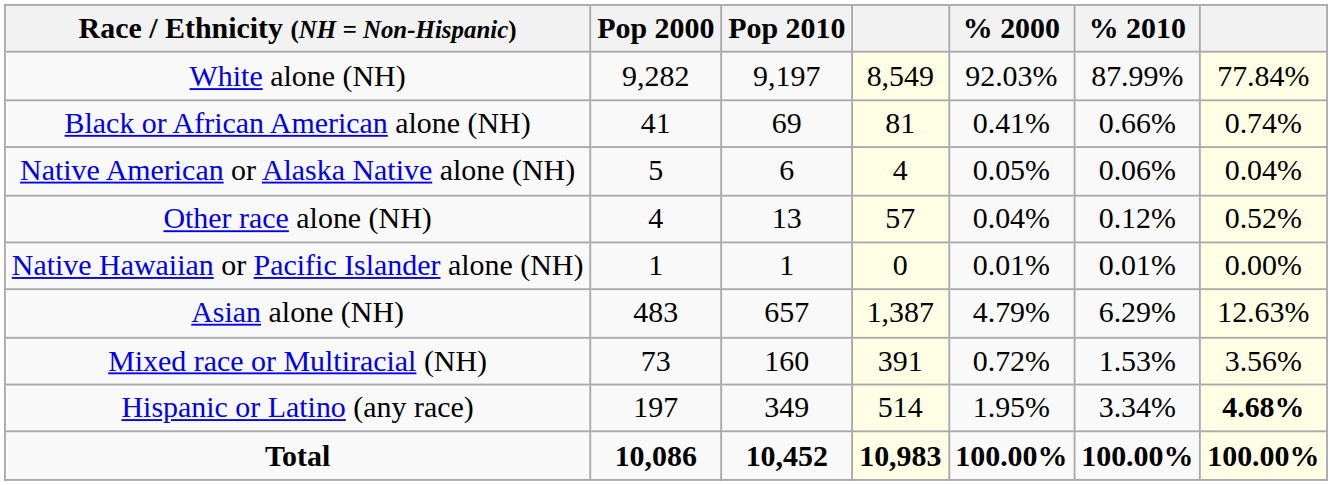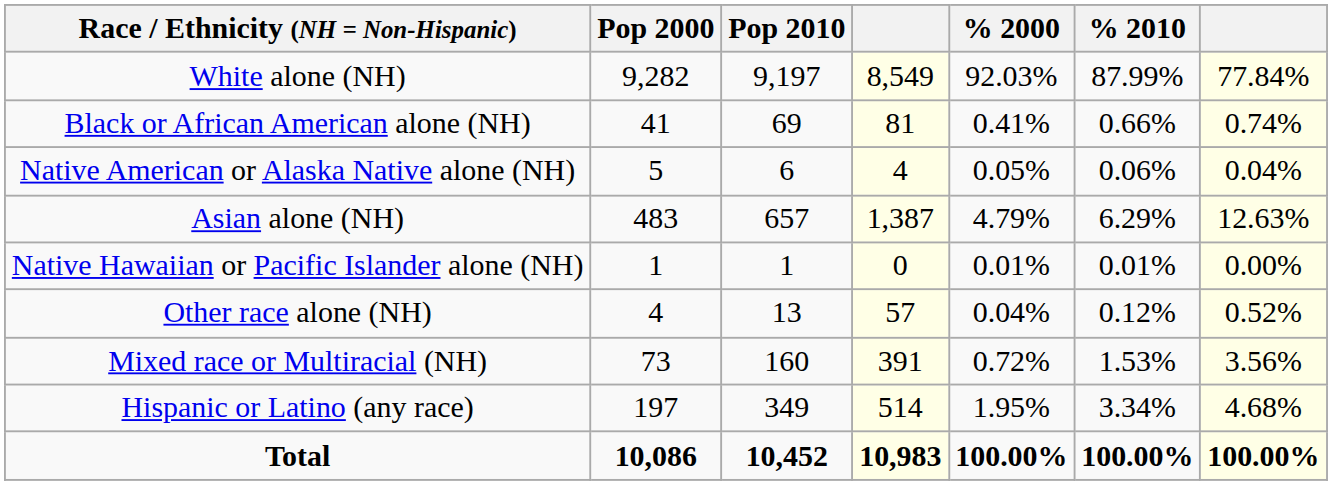rows swapped: Asian alone (NH) <-> Other race alone (NH)
Hispanic or Latino (any race) | column 7: bold -> normal
